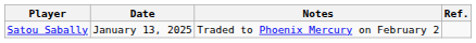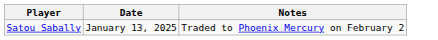- column: Ref.
